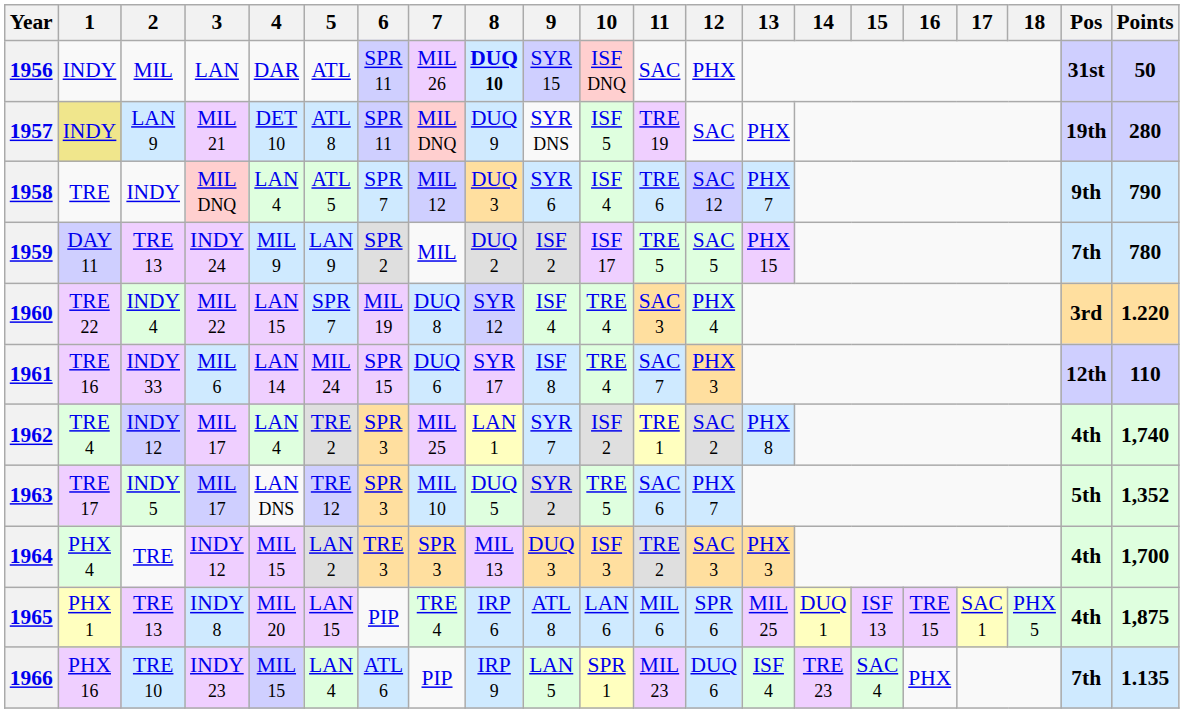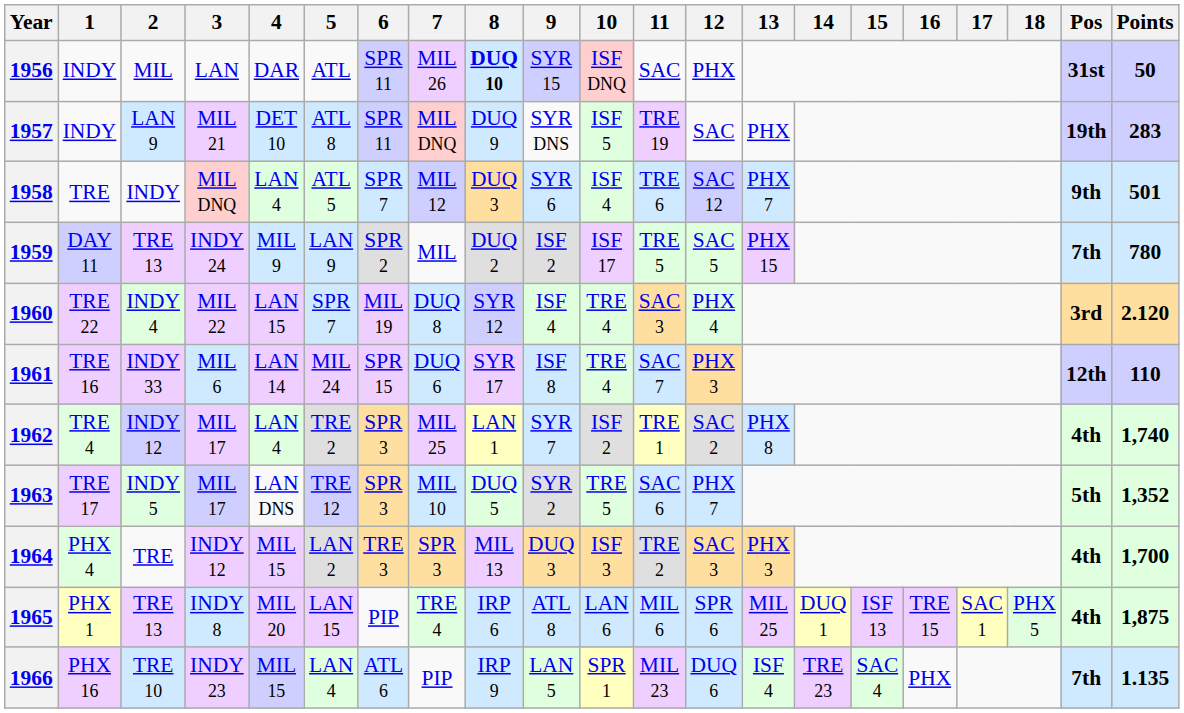1957 | 1: khaki background -> no background
1957 | Points: 280 -> 283
1958 | Points: 790 -> 501
1960 | Points: 1.220 -> 2.120
